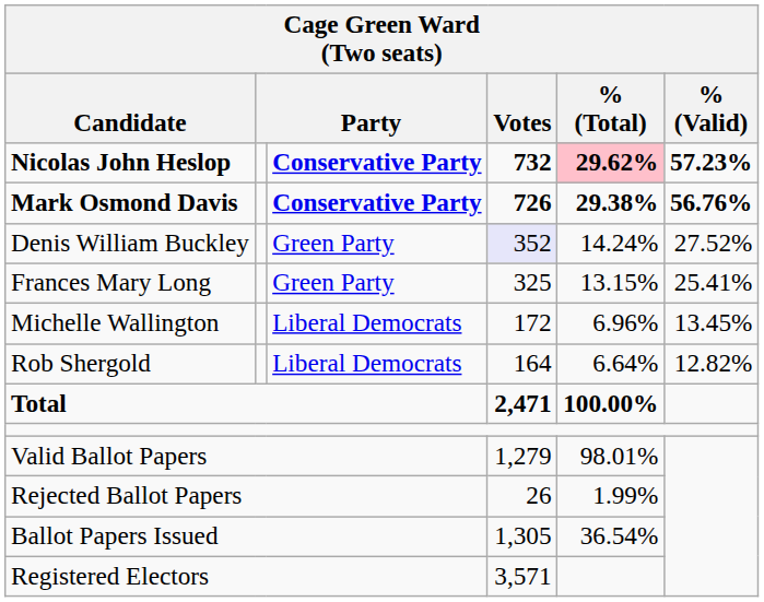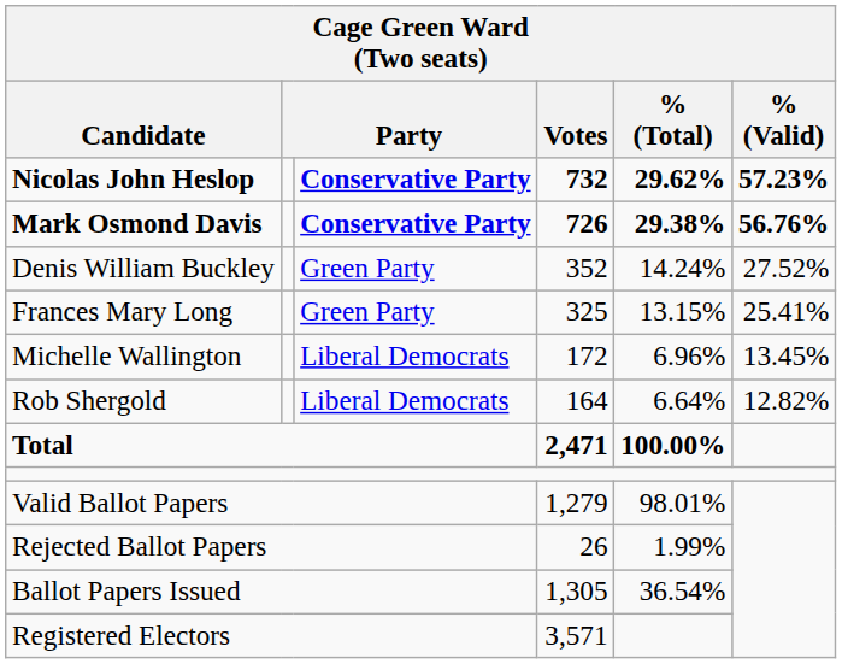Nicolas John Heslop | % (Total): pink background -> no background
Denis William Buckley | Votes: lavender background -> no background
